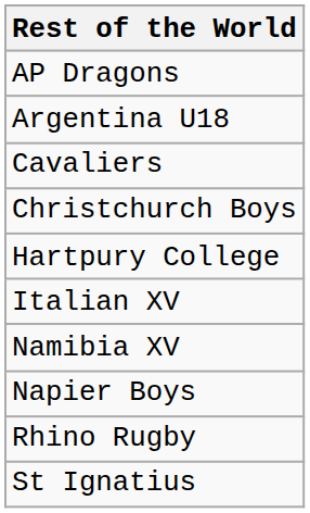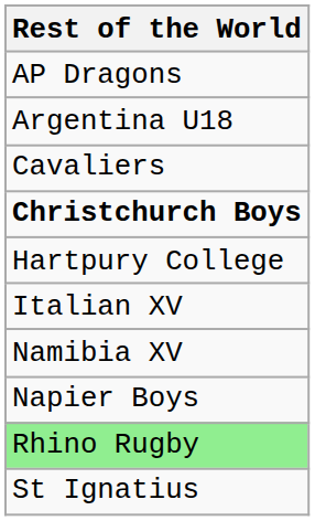row 5 | column 1: normal -> bold
row 10 | column 1: no background -> lightgreen background
